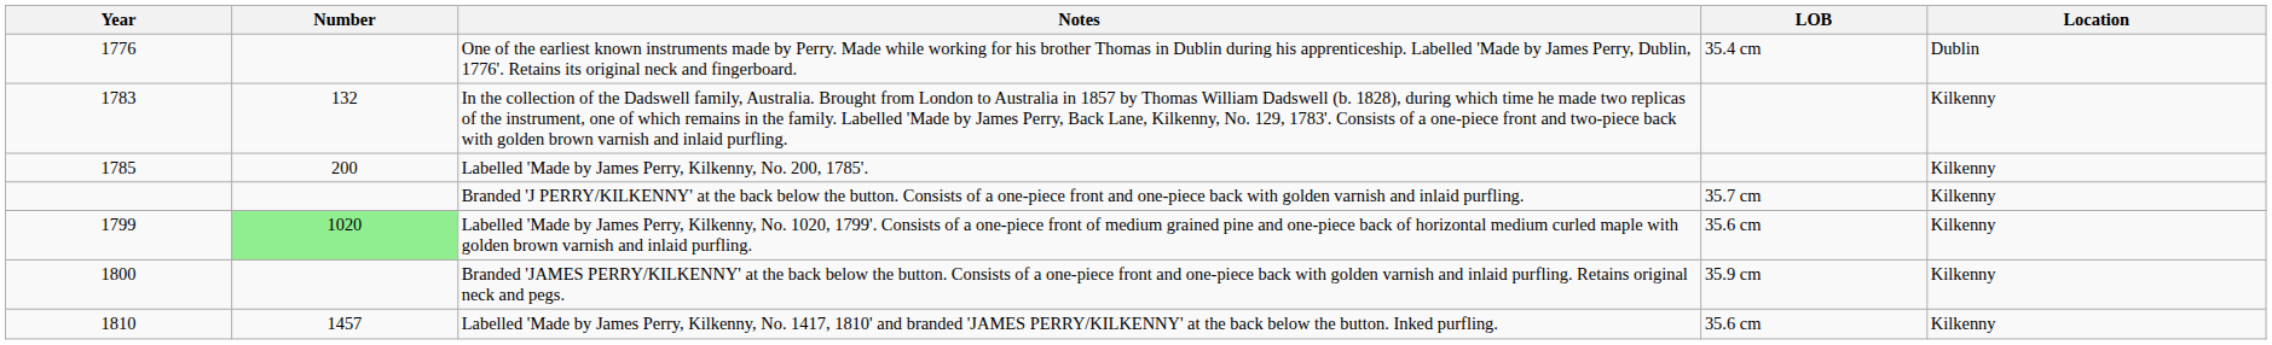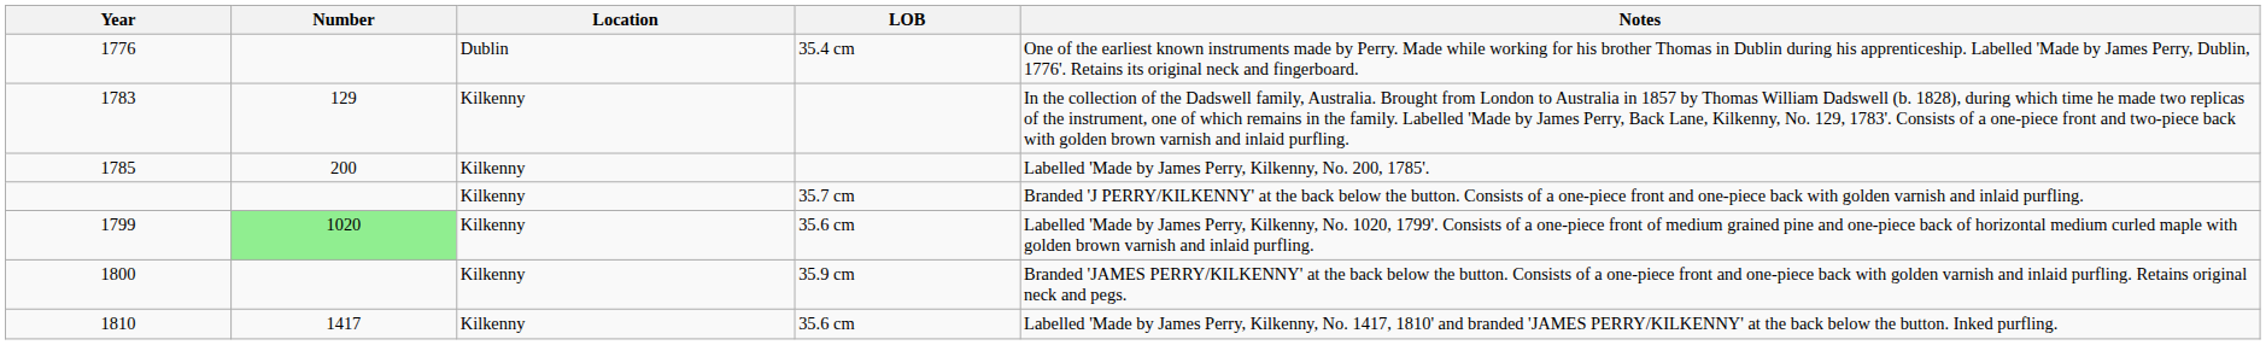columns swapped: Location <-> Notes
1783 | Number: 132 -> 129
1810 | Number: 1457 -> 1417
